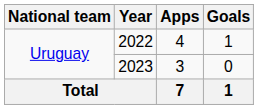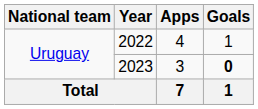2023 | Goals: normal -> bold
